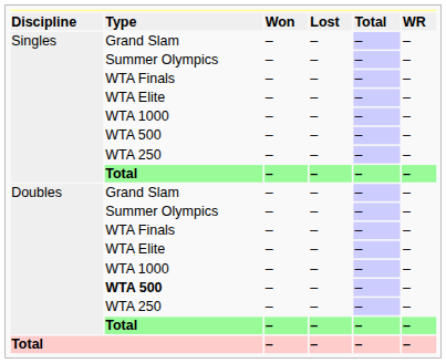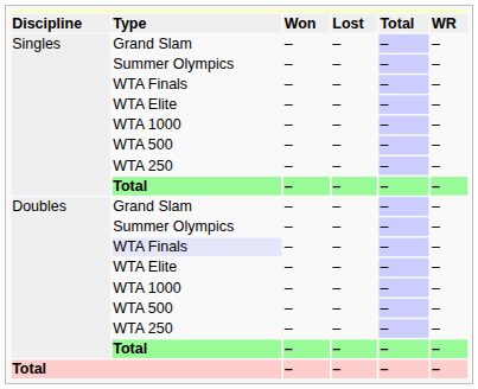Doubles / WTA Finals | column 2: no background -> lavender background
Doubles / WTA 500 | column 2: bold -> normal
